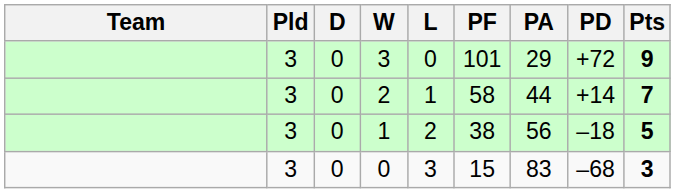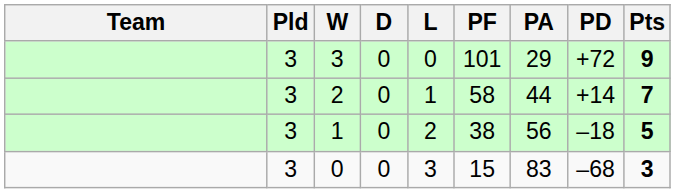columns swapped: W <-> D
